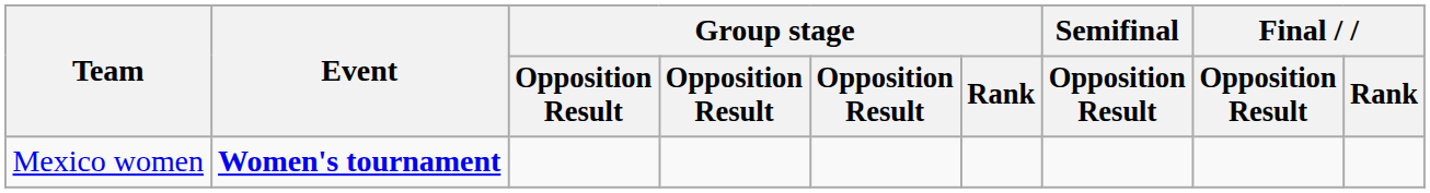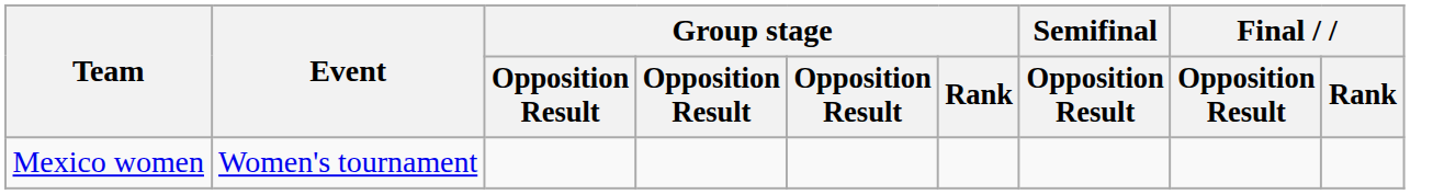Mexico women | Event: bold -> normal
